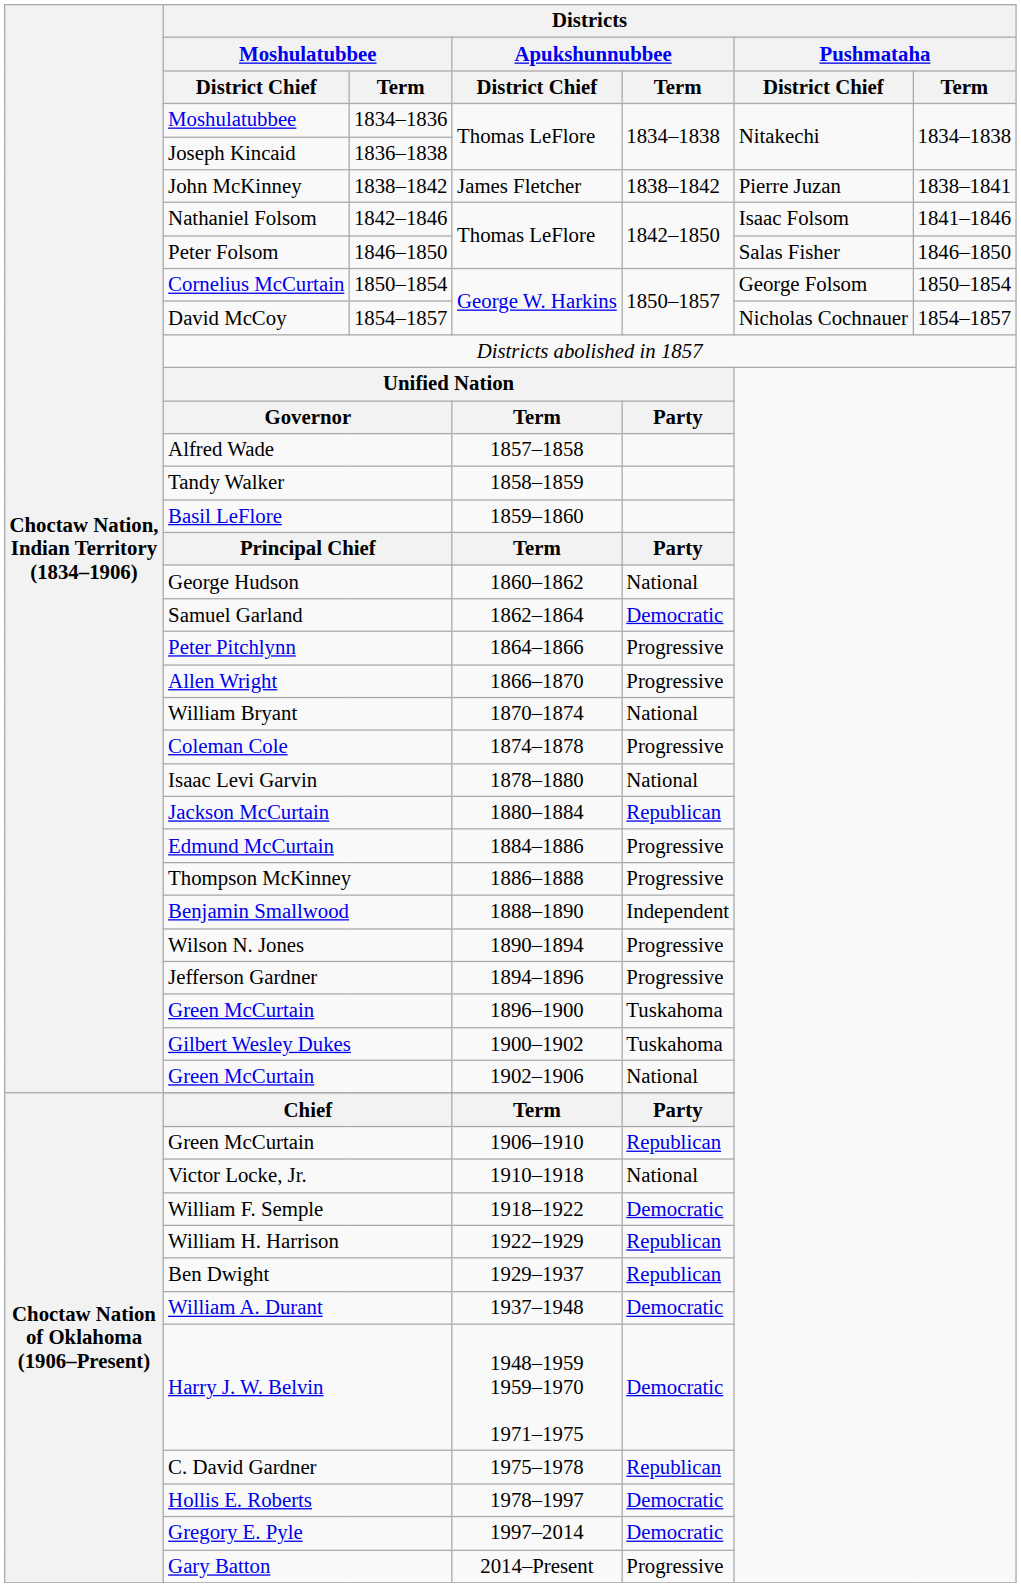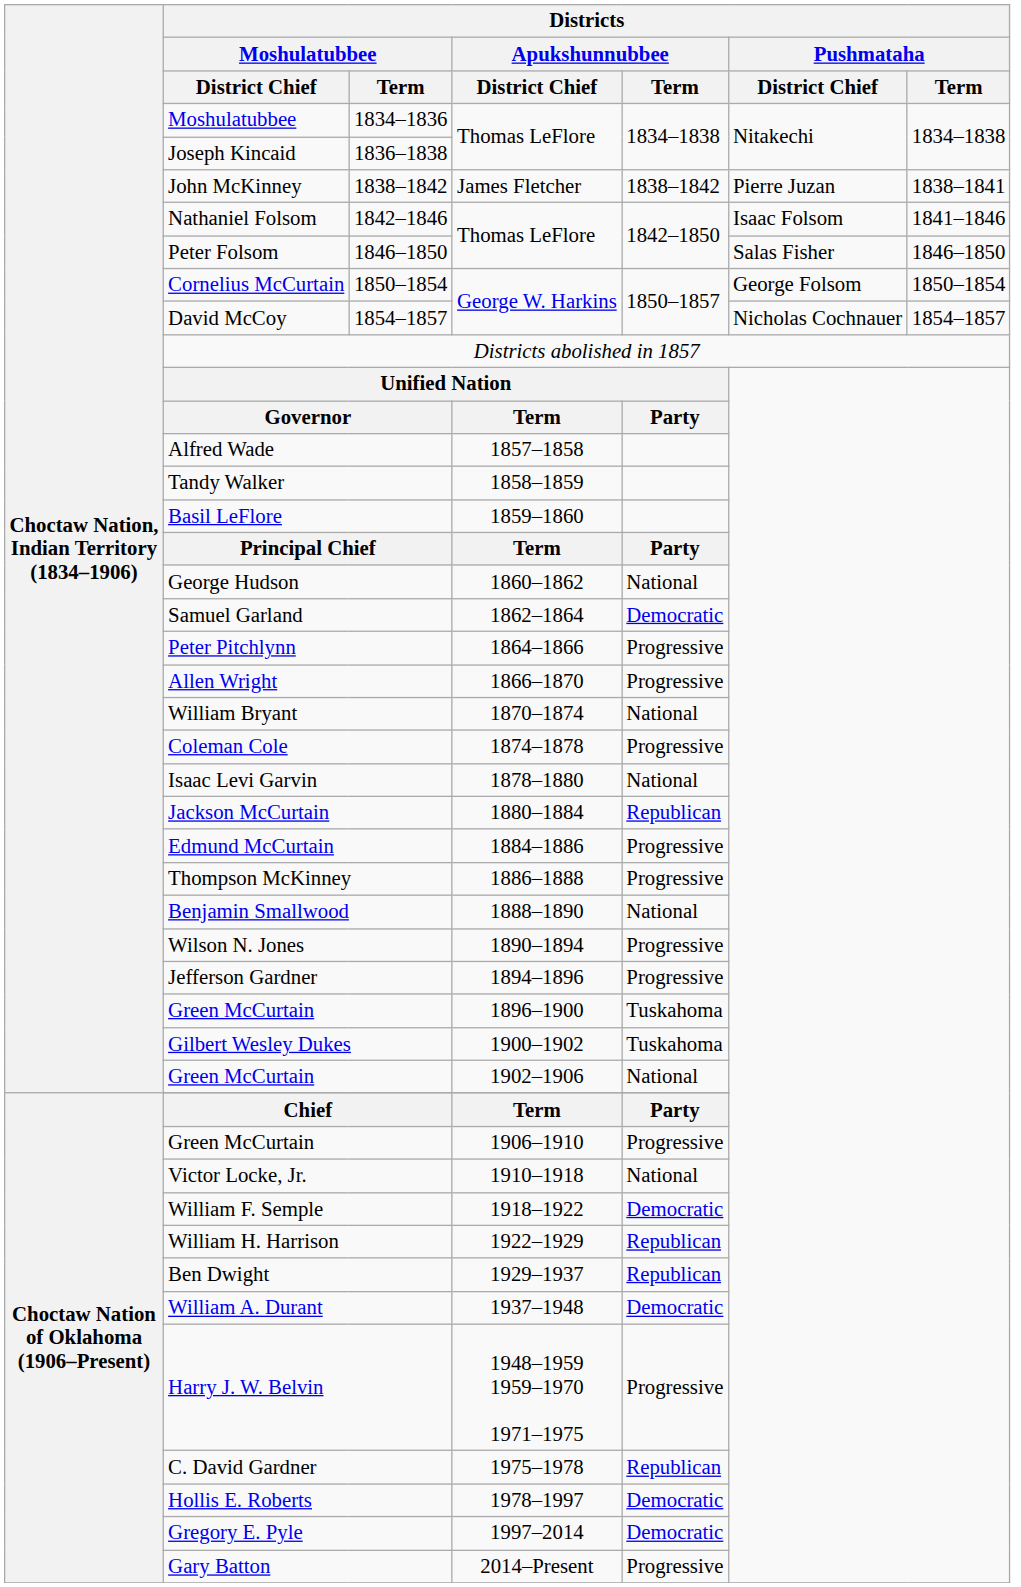Benjamin Smallwood | Districts / Apukshunnubbee / Term: Independent -> National
Green McCurtain / 1906–1910 | Districts / Apukshunnubbee / Term: Republican -> Progressive
Harry J. W. Belvin | Districts / Apukshunnubbee / Term: Democratic -> Progressive
